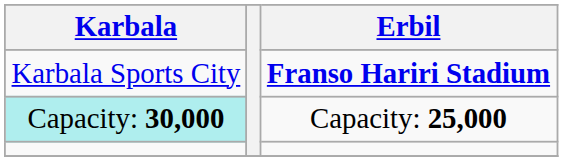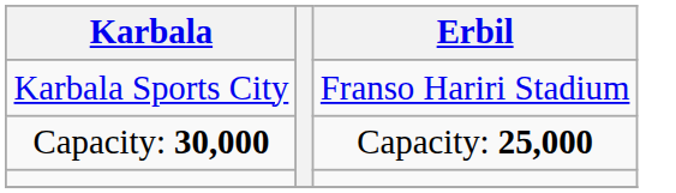Karbala Sports City | Erbil: bold -> normal
Capacity: 30,000 | Karbala: paleturquoise background -> no background
